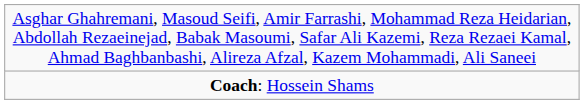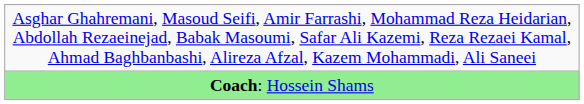row 2 | column 1: no background -> lightgreen background
